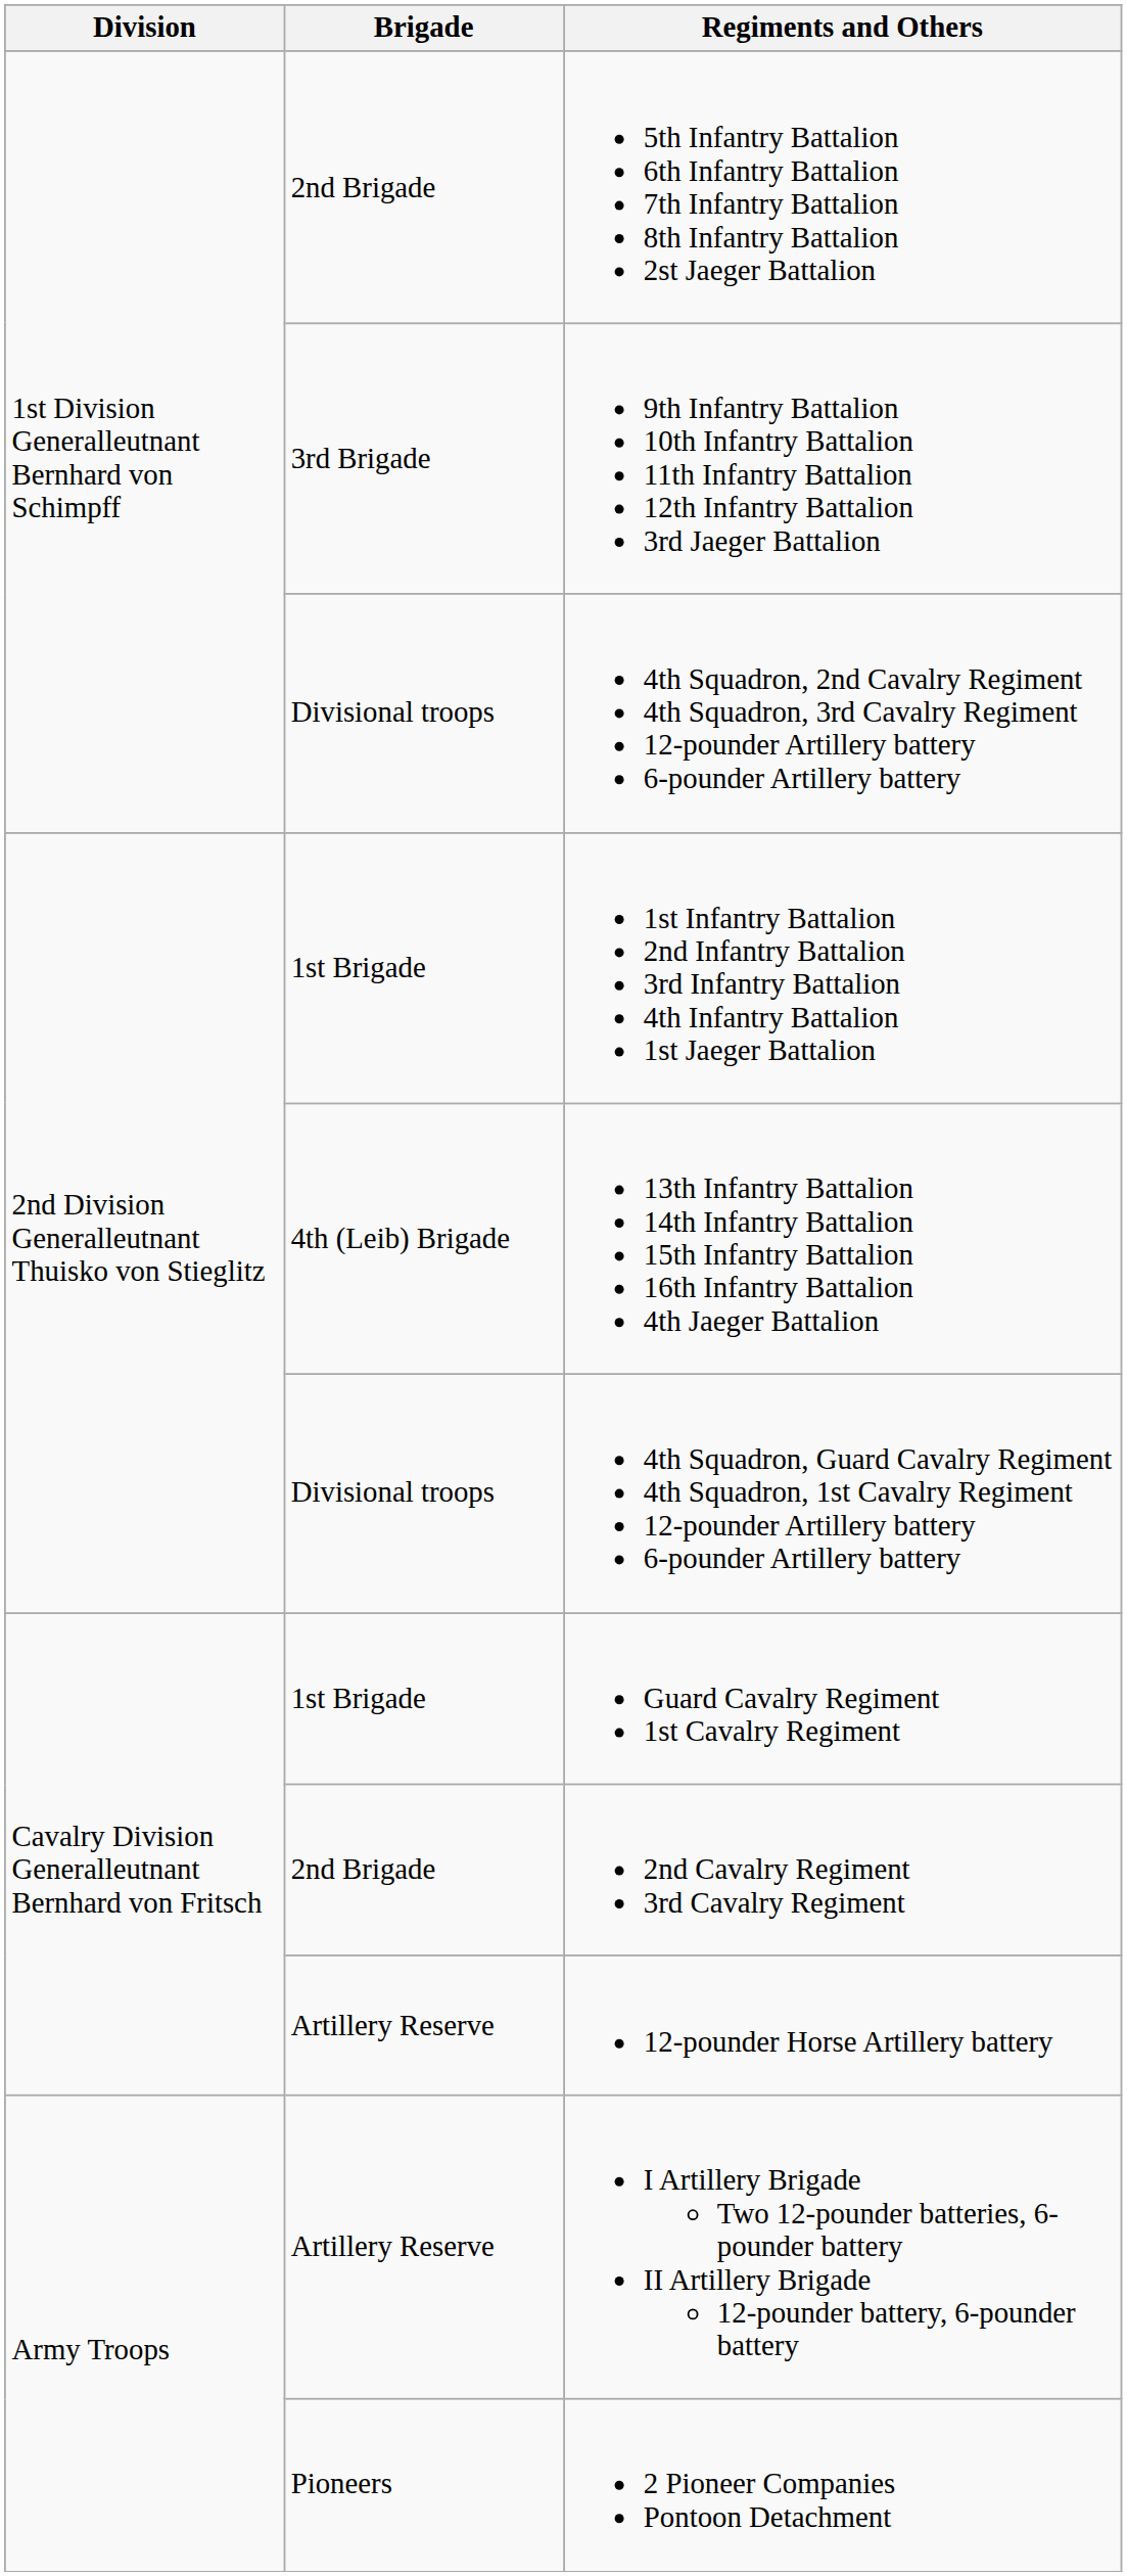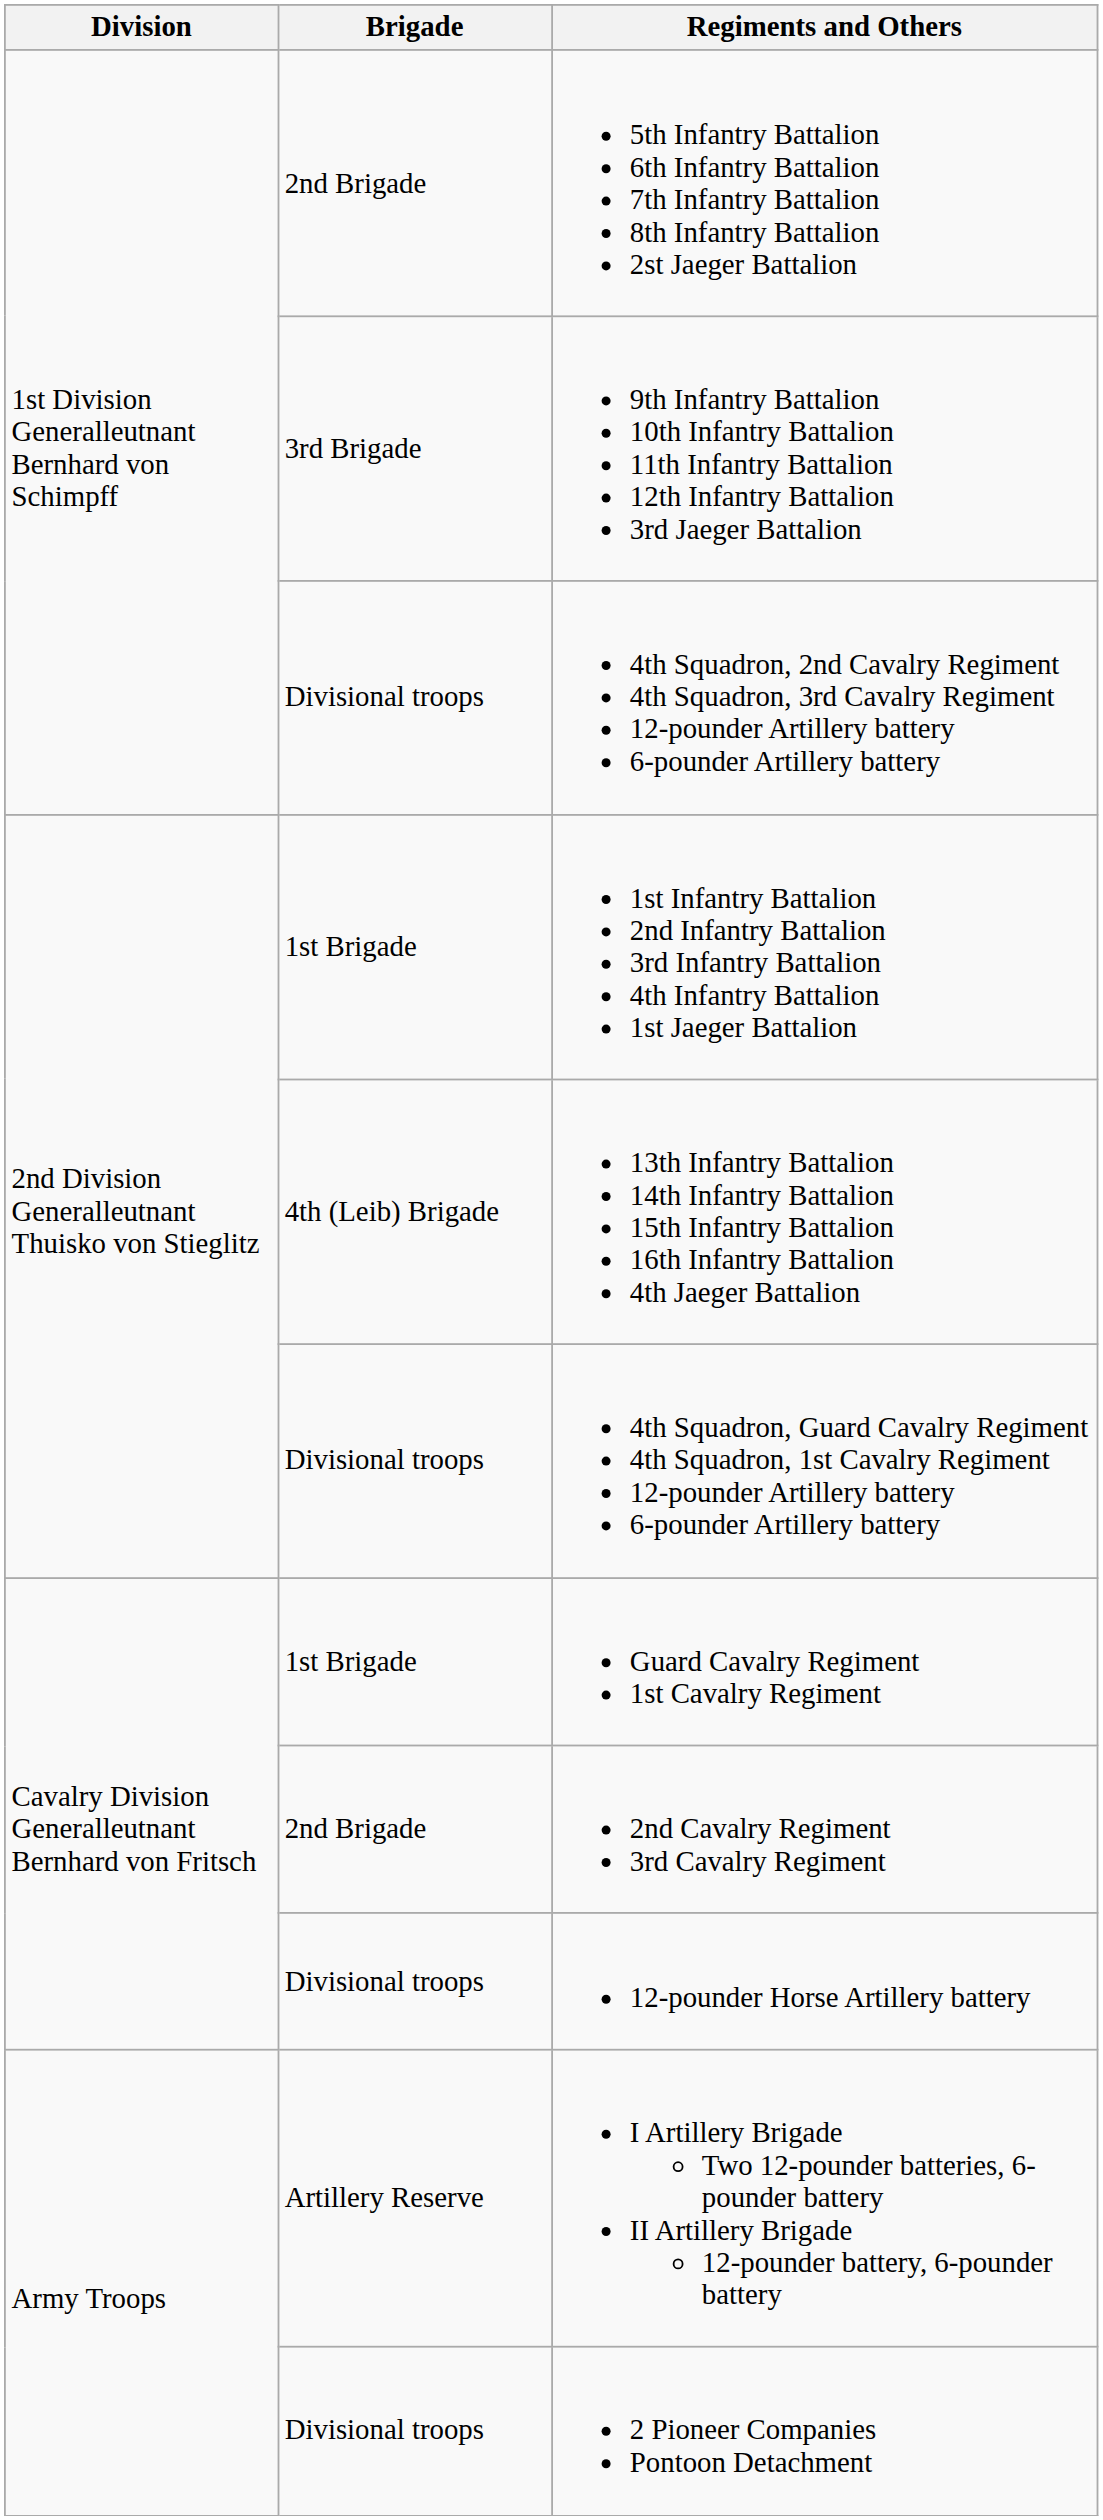12-pounder Horse Artillery battery | Brigade: Artillery Reserve -> Divisional troops
2 Pioneer Companies Pontoon Detachment | Brigade: Pioneers -> Divisional troops
